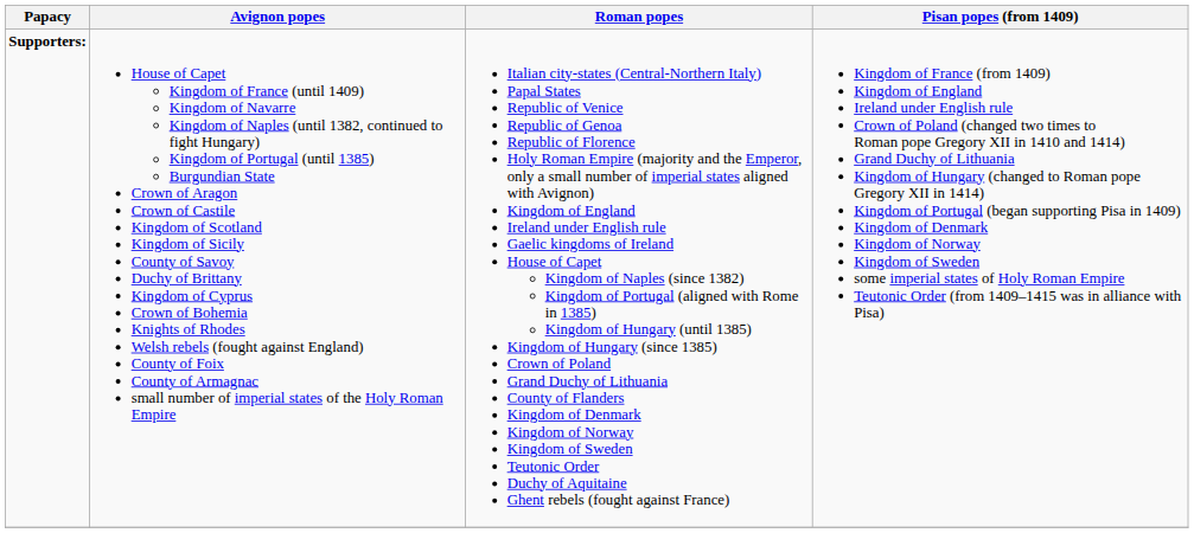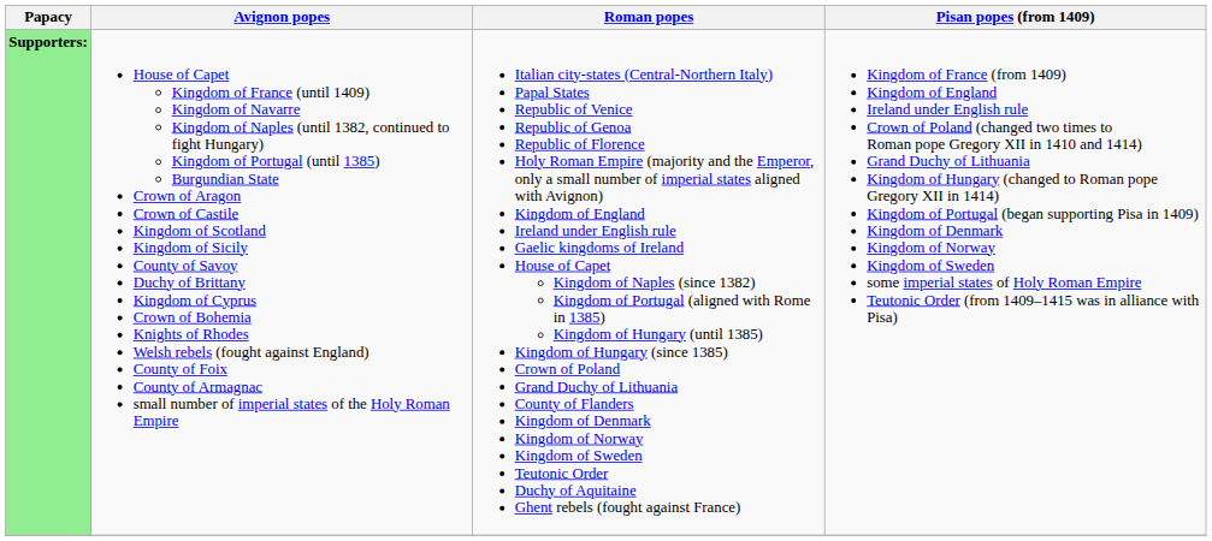Supporters: | Papacy: no background -> lightgreen background
